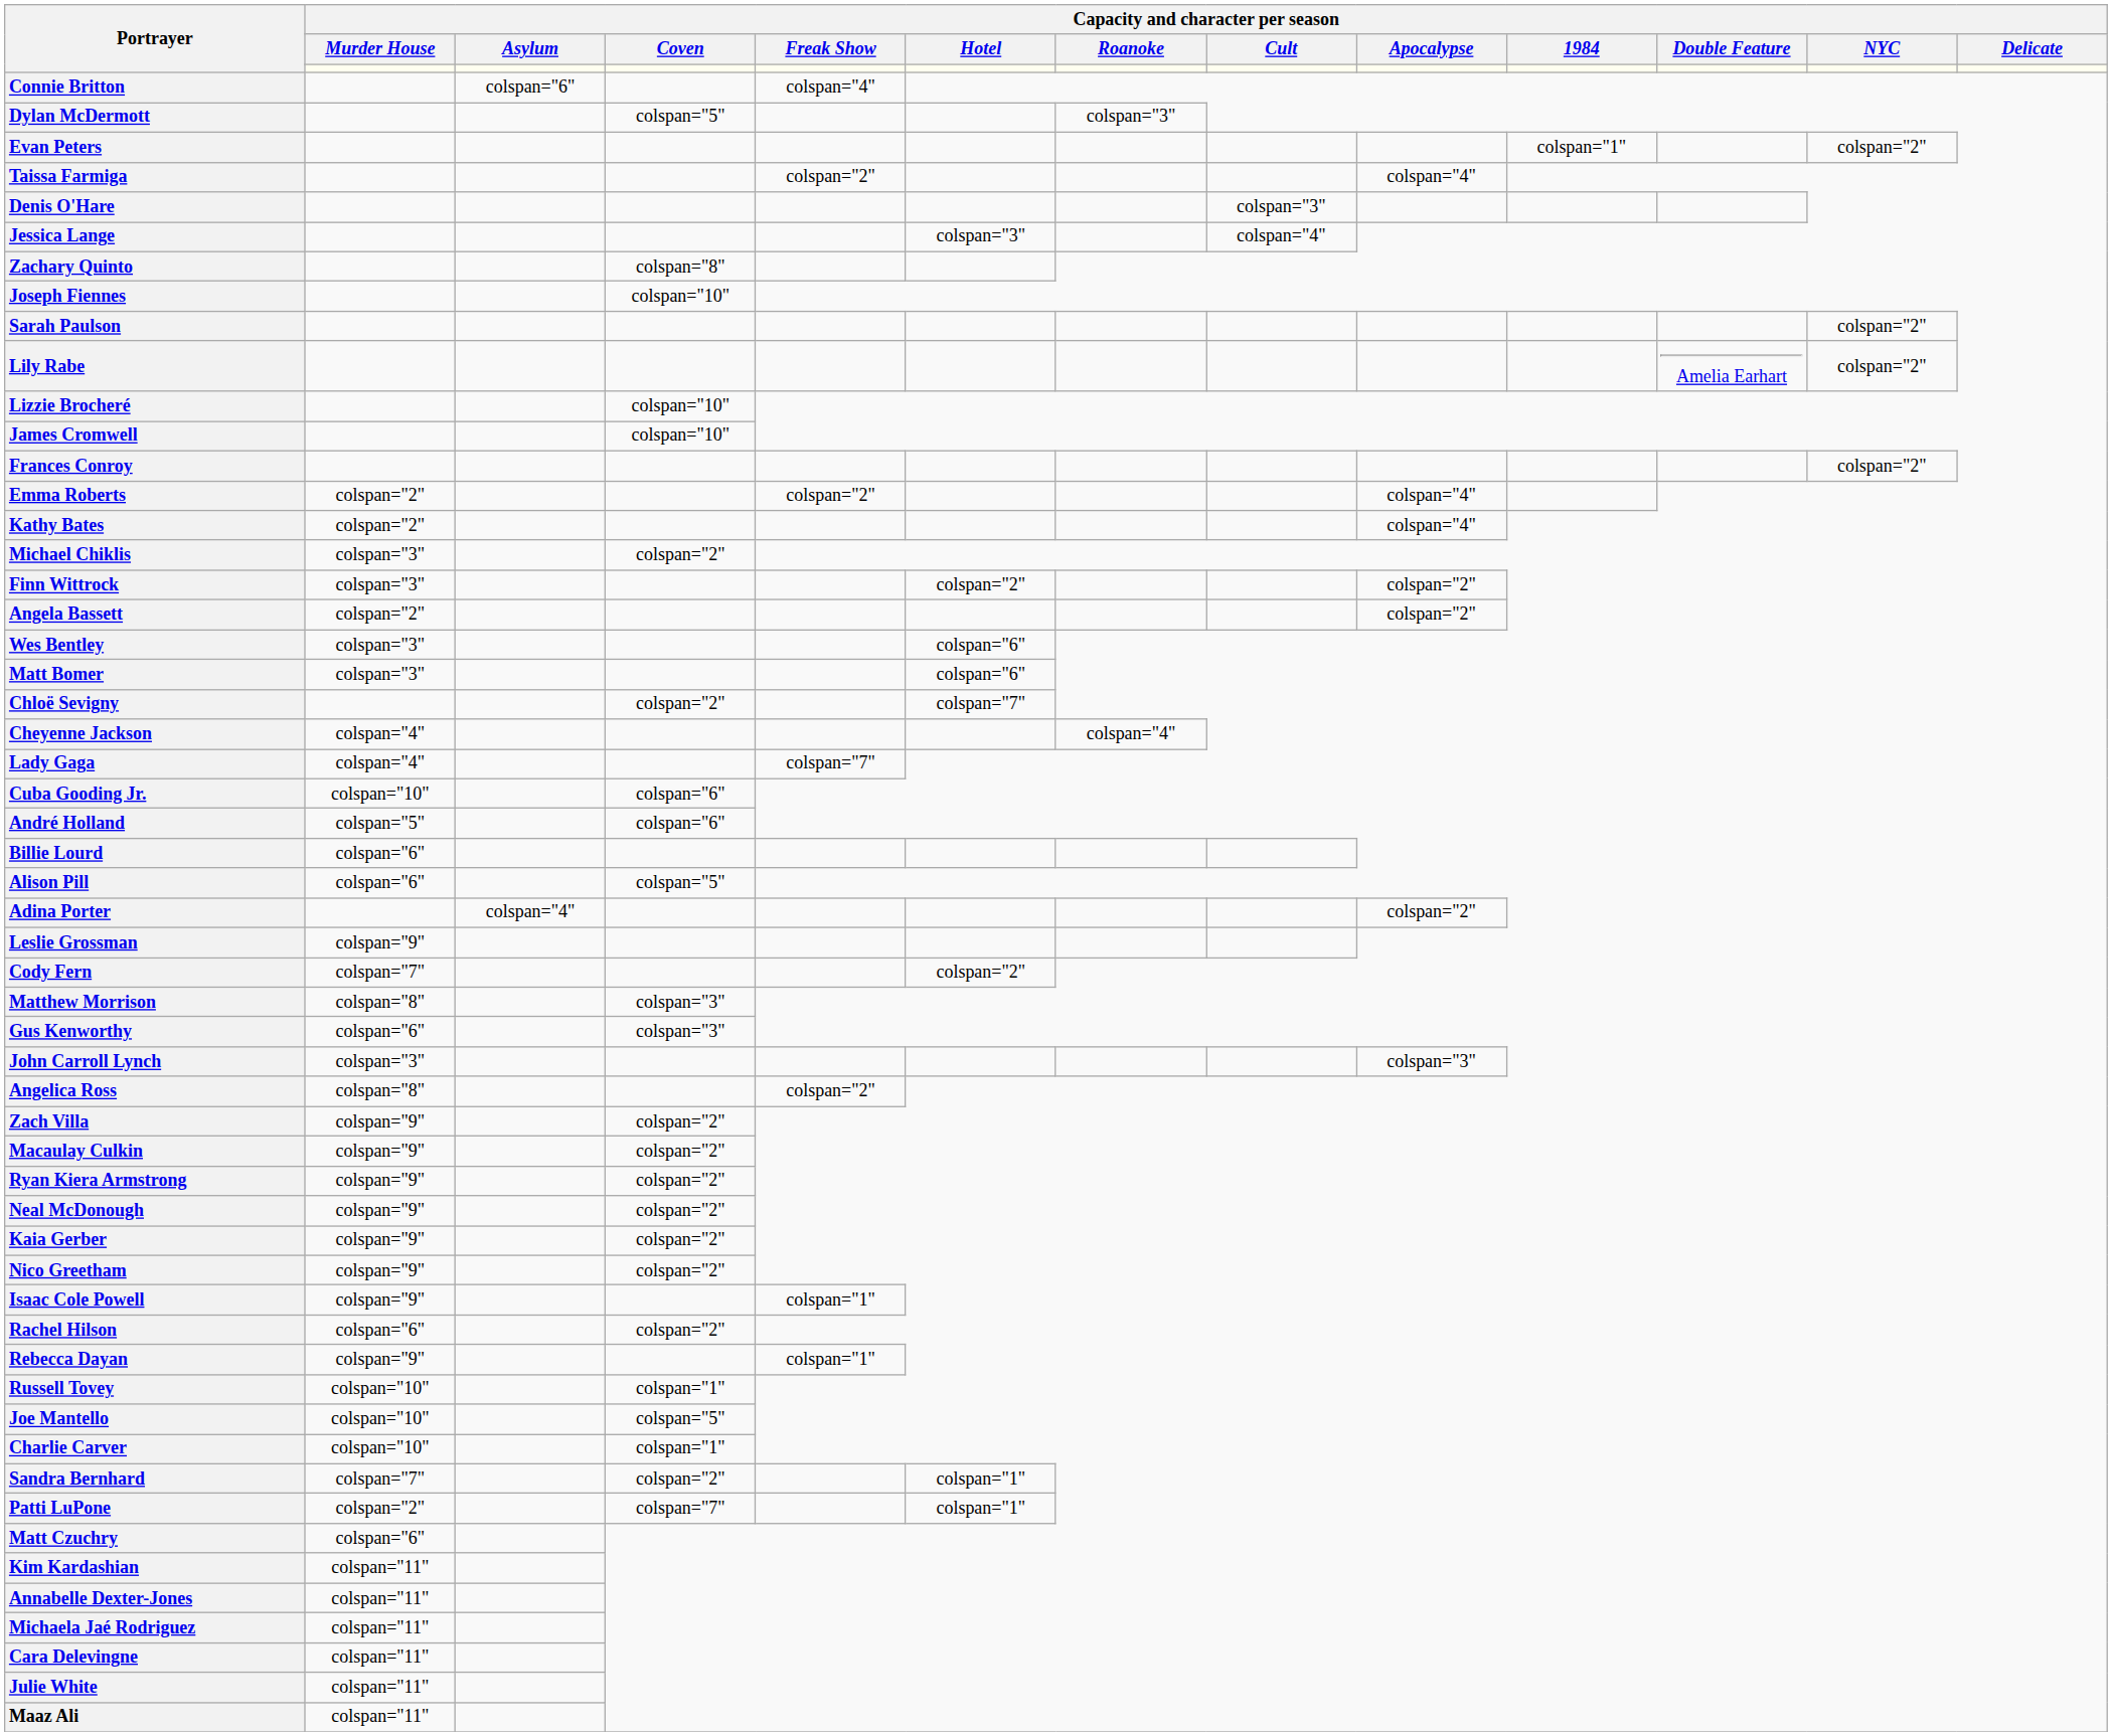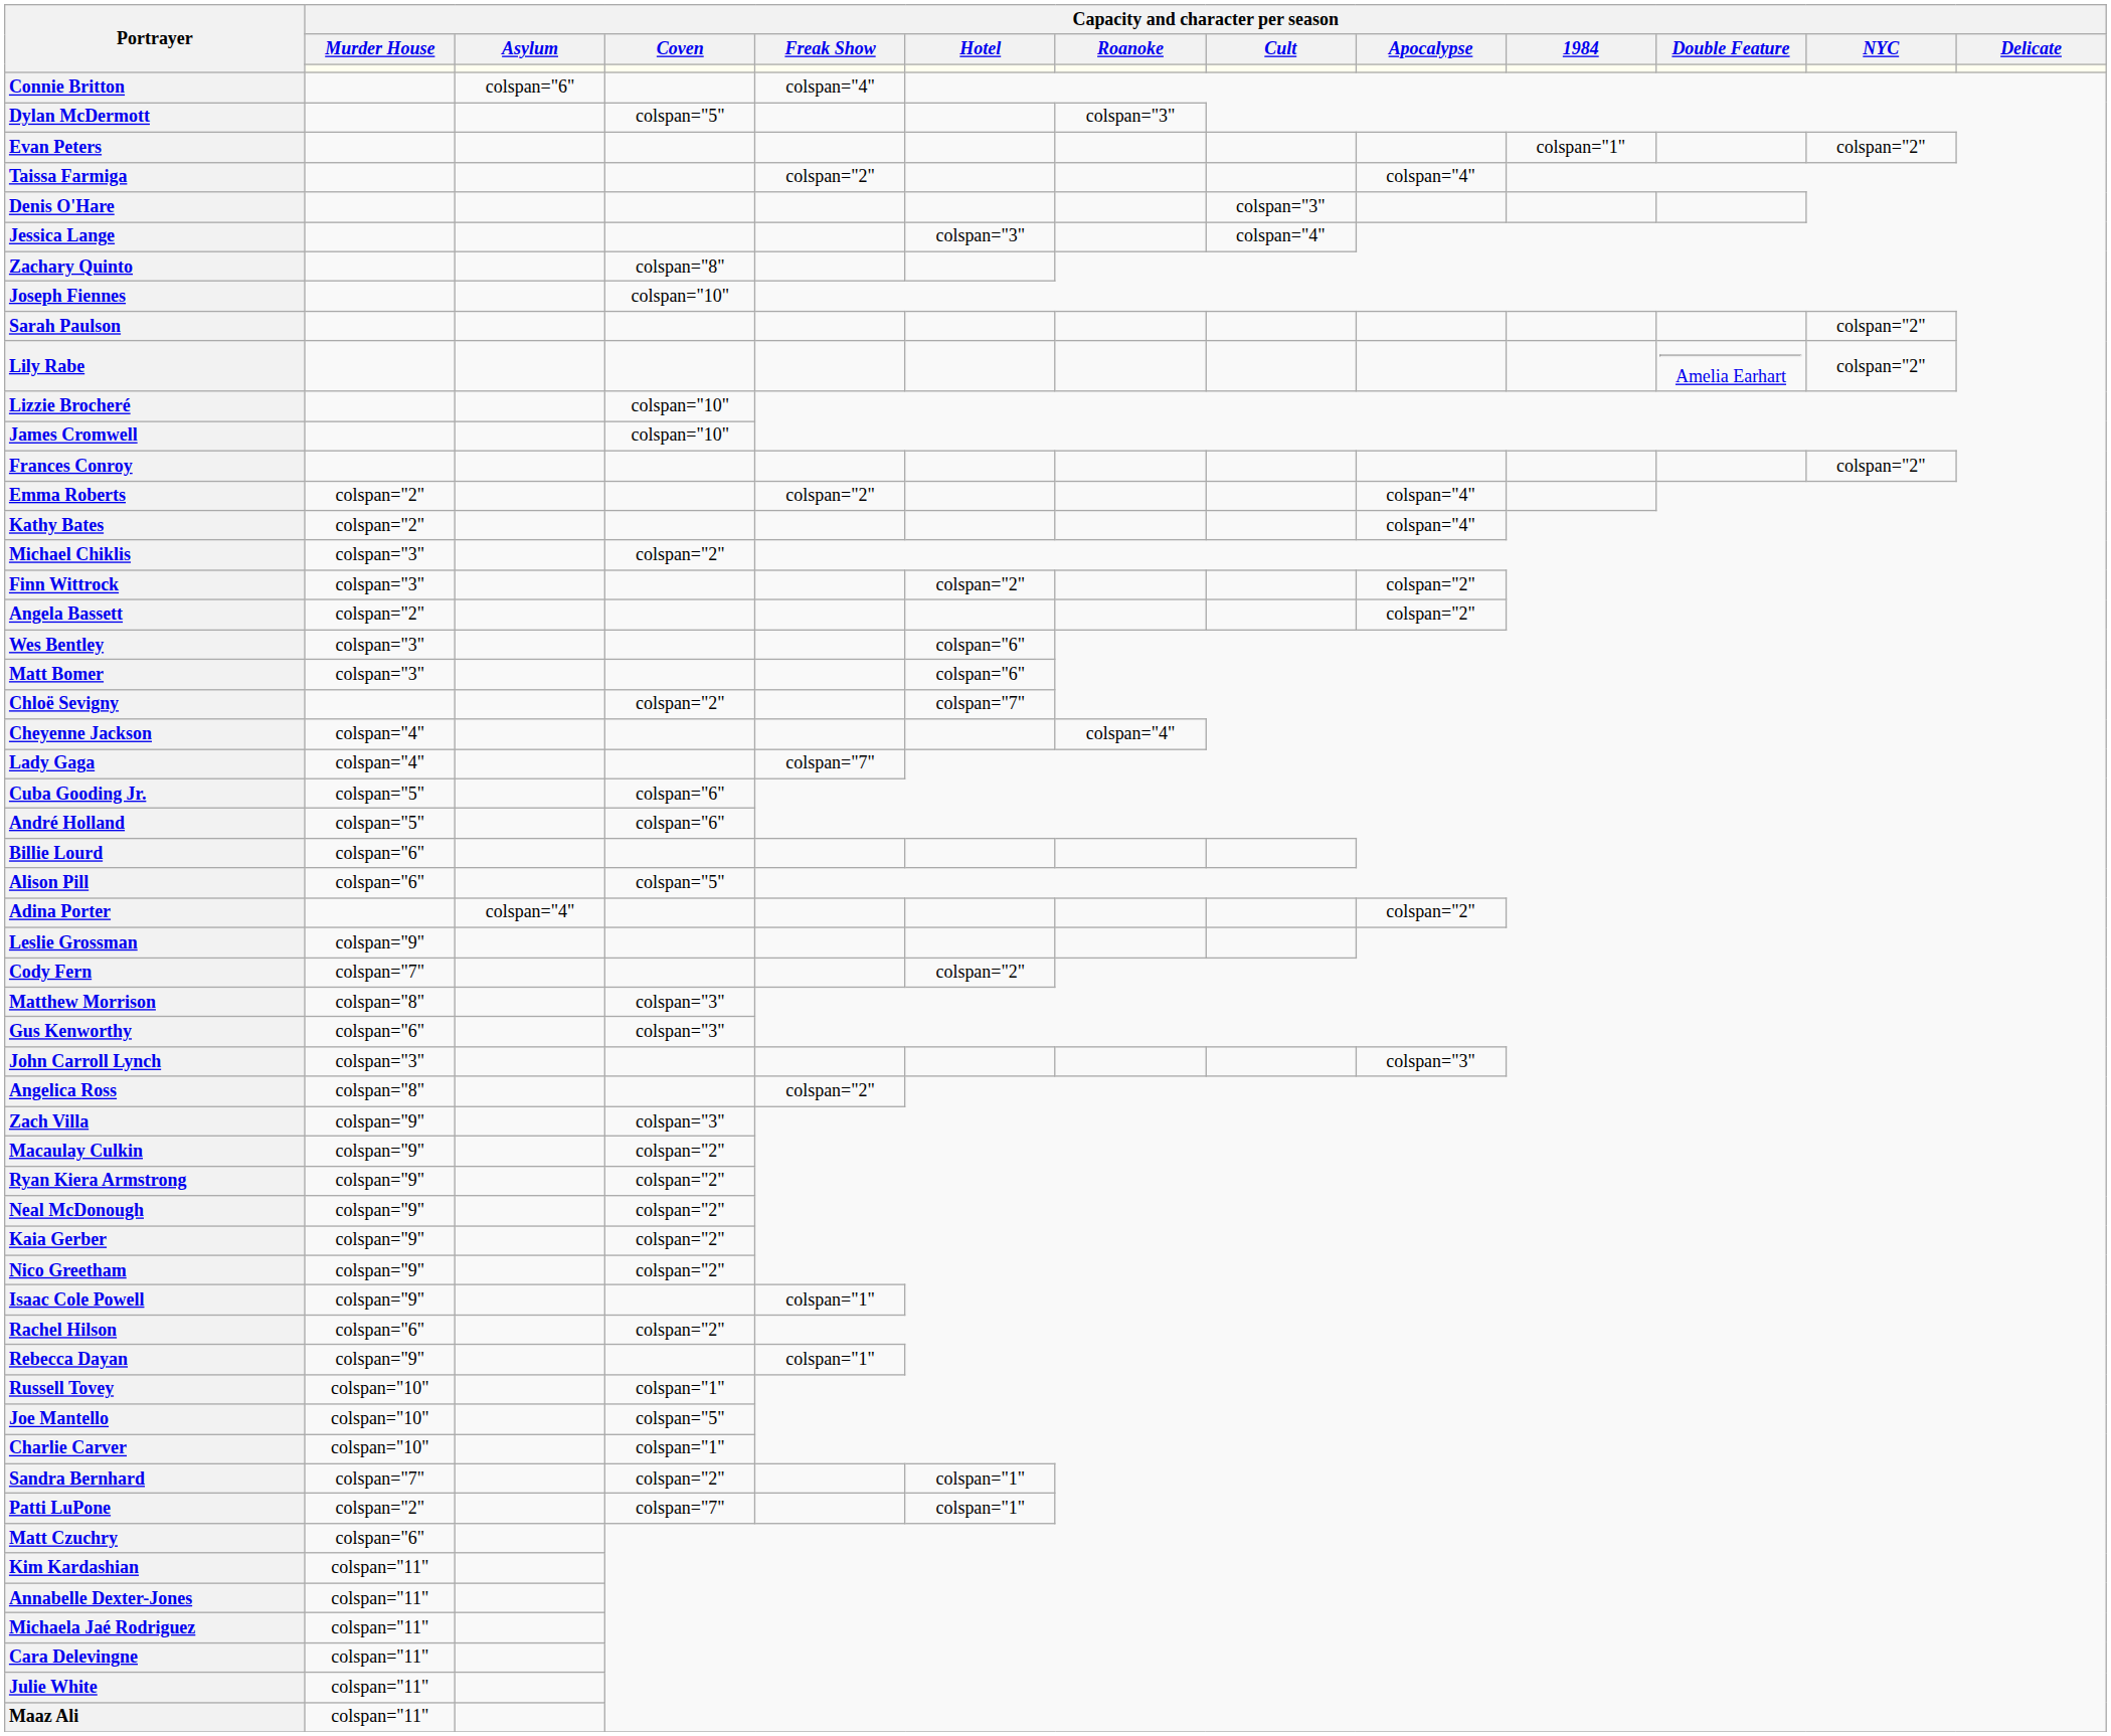Cuba Gooding Jr. | Capacity and character per season / Murder House: colspan="10" -> colspan="5"
Zach Villa | Capacity and character per season / Coven: colspan="2" -> colspan="3"
